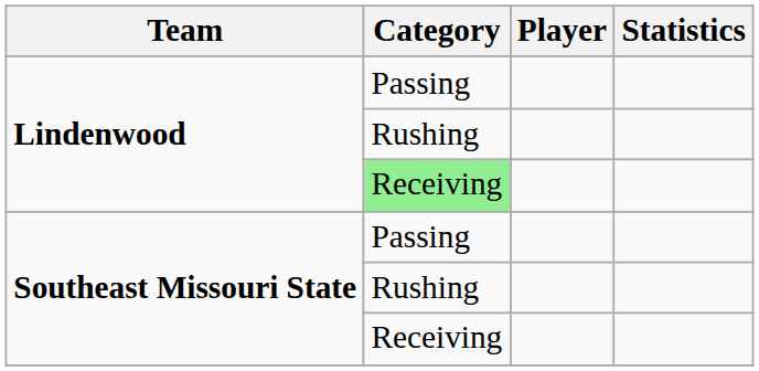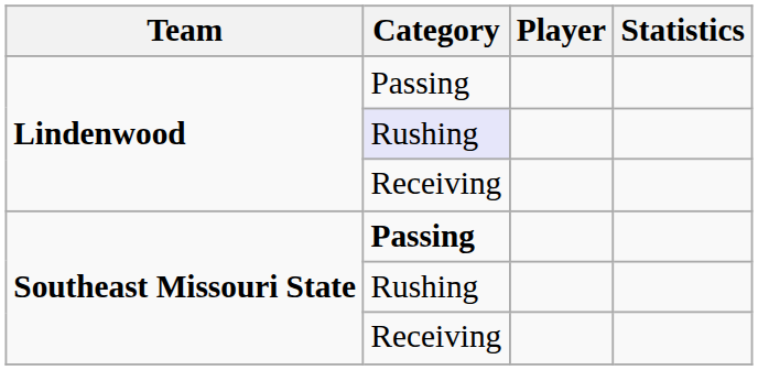Lindenwood / Rushing | Category: no background -> lavender background
Lindenwood / Receiving | Category: lightgreen background -> no background
Southeast Missouri State / Passing | Category: normal -> bold
